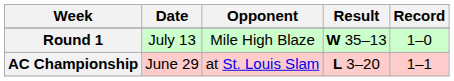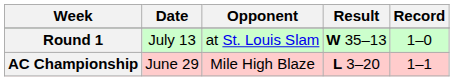Round 1 | Opponent: Mile High Blaze -> at St. Louis Slam
AC Championship | Opponent: at St. Louis Slam -> Mile High Blaze
